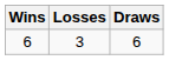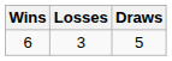row 2 | Draws: 6 -> 5
